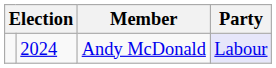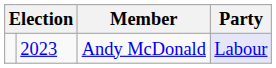Andy McDonald | column 2: 2024 -> 2023
